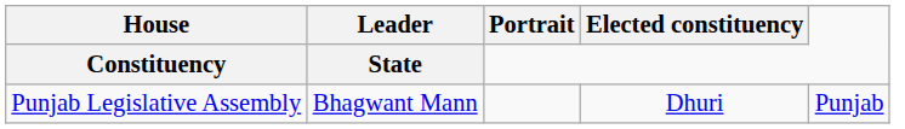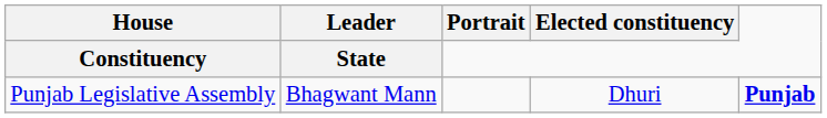Punjab Legislative Assembly | column 5: normal -> bold
